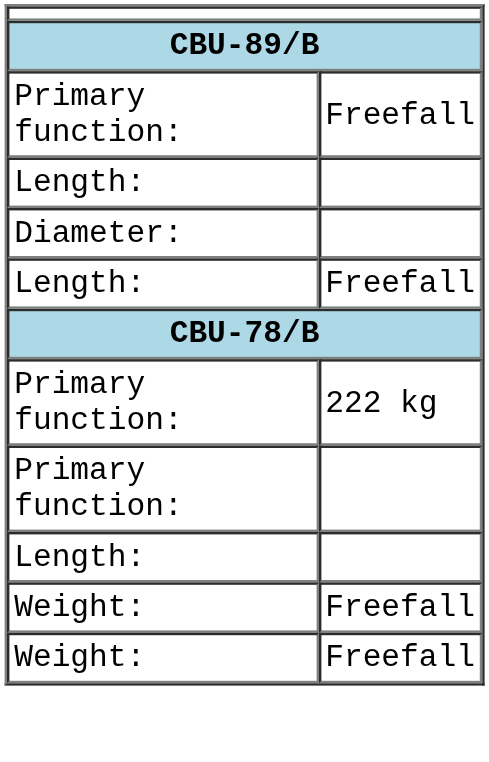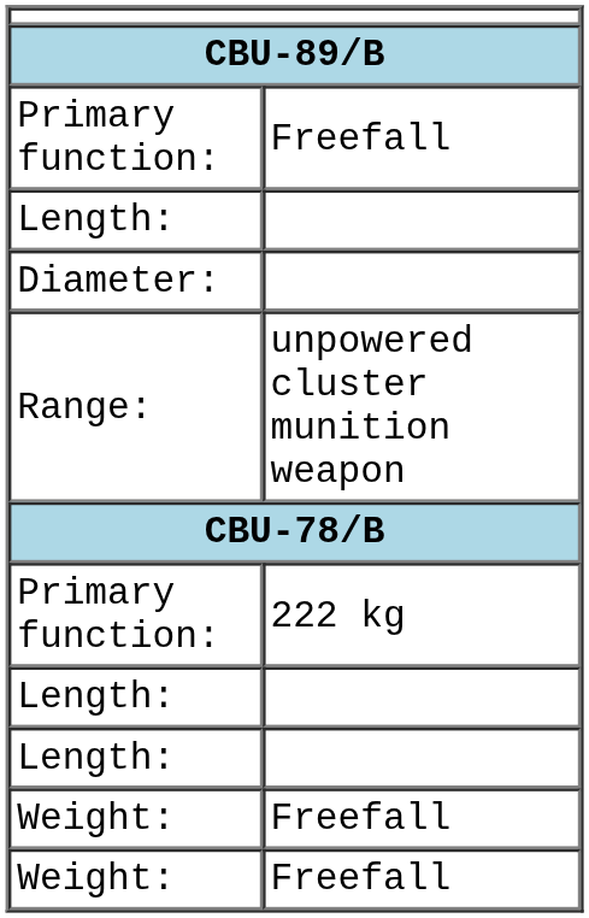row 6 | column 1: Length: -> Range:
row 6 | column 2: Freefall -> unpowered cluster munition weapon
row 9 | column 1: Primary function: -> Length:
